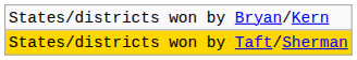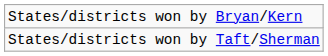row 2 | column 1: gold background -> no background
